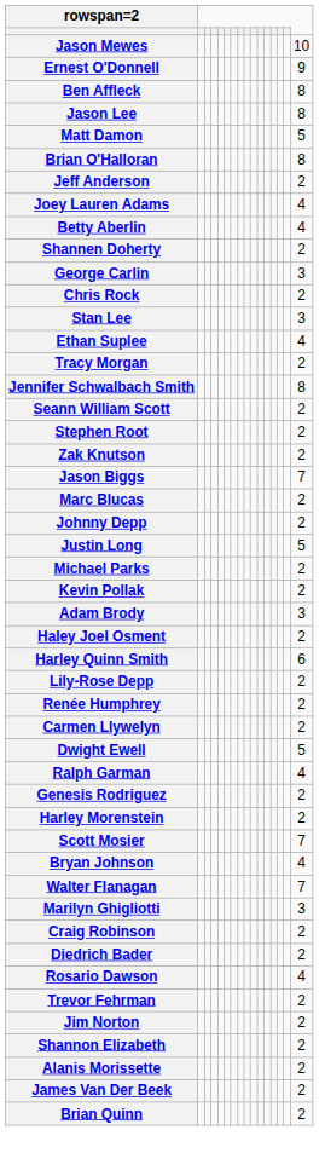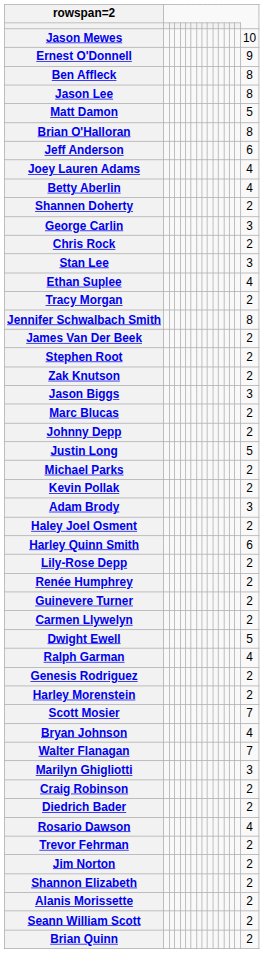Jeff Anderson | column 16: 2 -> 6
rows swapped: Seann William Scott <-> James Van Der Beek
Jason Biggs | column 16: 7 -> 3
+ row: Guinevere Turner | 2
